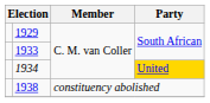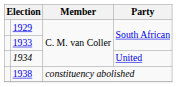1934 | Party: gold background -> no background
